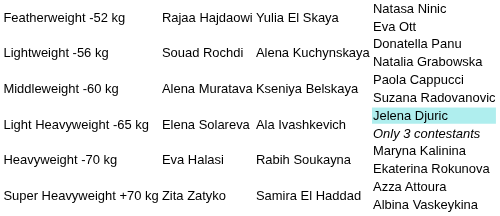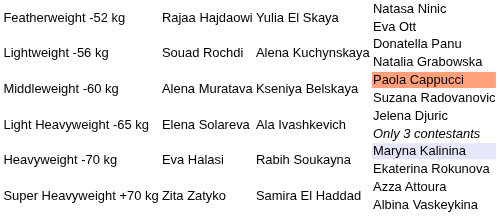Paola Cappucci | column 4: no background -> lightsalmon background
Jelena Djuric | column 4: paleturquoise background -> no background
Maryna Kalinina | column 4: no background -> lavender background
